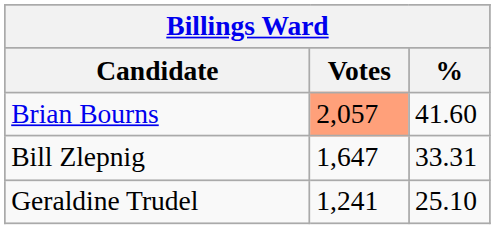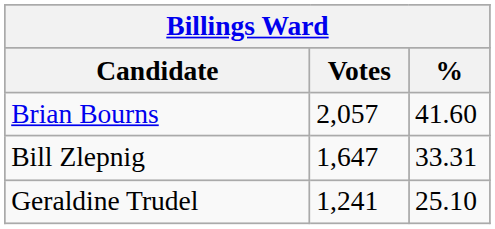Brian Bourns | Votes: lightsalmon background -> no background
